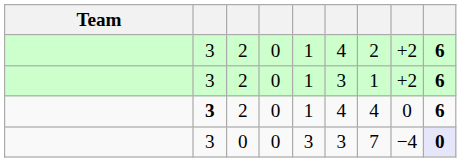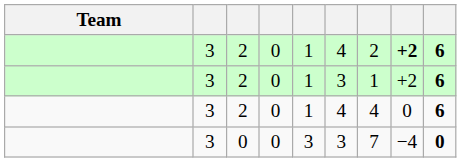row 2 | column 8: normal -> bold
row 4 | column 2: bold -> normal
row 5 | column 9: lavender background -> no background
